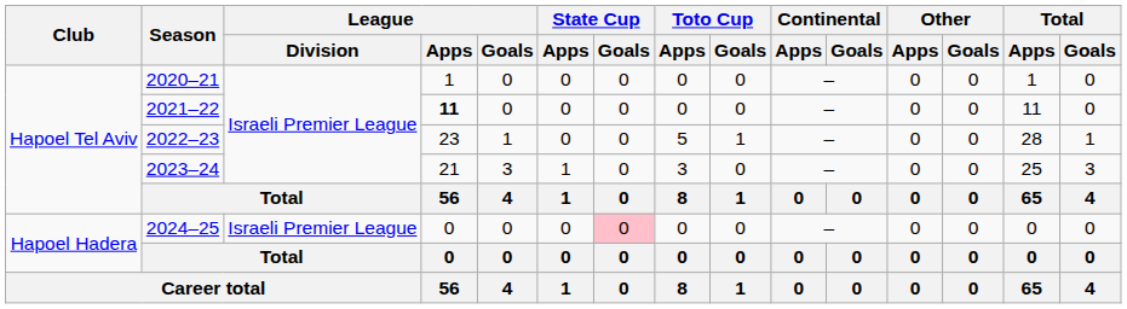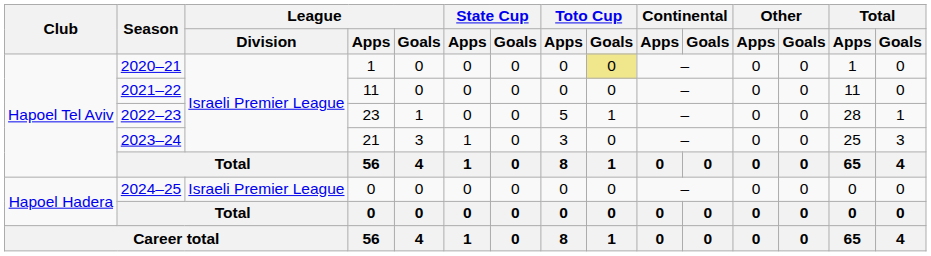2020–21 | Toto Cup / Goals: no background -> khaki background
2021–22 | League / Apps: bold -> normal
2024–25 | State Cup / Goals: pink background -> no background
